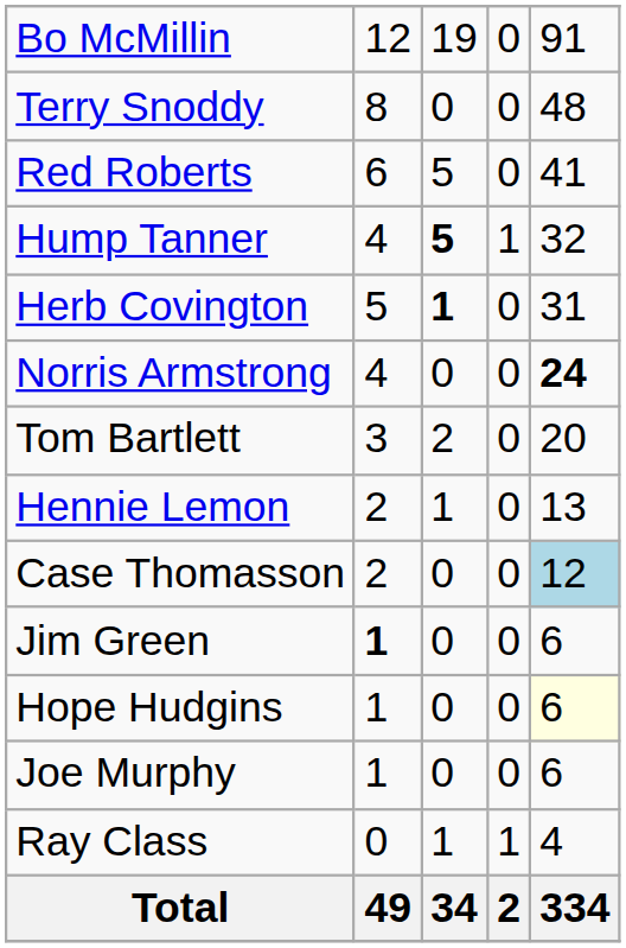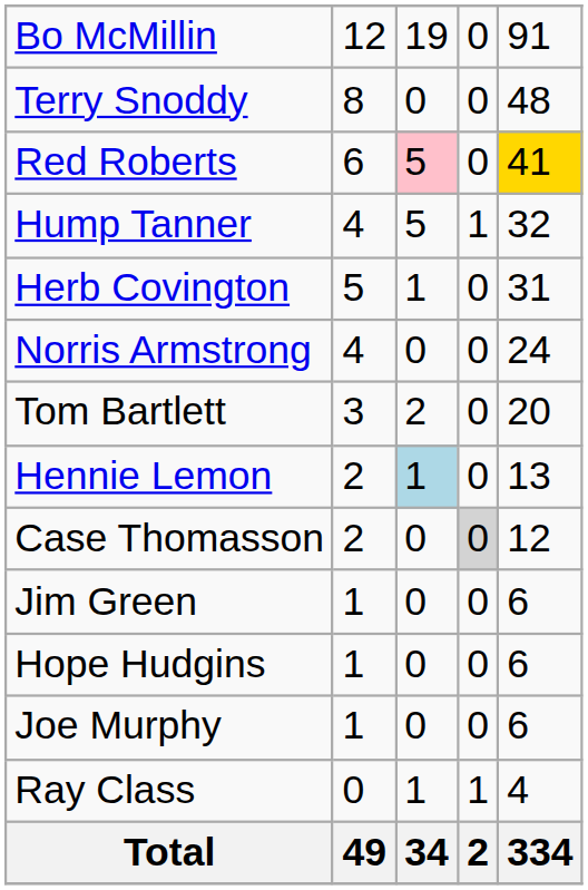Red Roberts | column 3: no background -> pink background
Red Roberts | column 5: no background -> gold background
Hump Tanner | column 3: bold -> normal
Herb Covington | column 3: bold -> normal
Norris Armstrong | column 5: bold -> normal
Hennie Lemon | column 3: no background -> lightblue background
Case Thomasson | column 4: no background -> lightgrey background
Case Thomasson | column 5: lightblue background -> no background
Jim Green | column 2: bold -> normal
Hope Hudgins | column 5: lightyellow background -> no background
